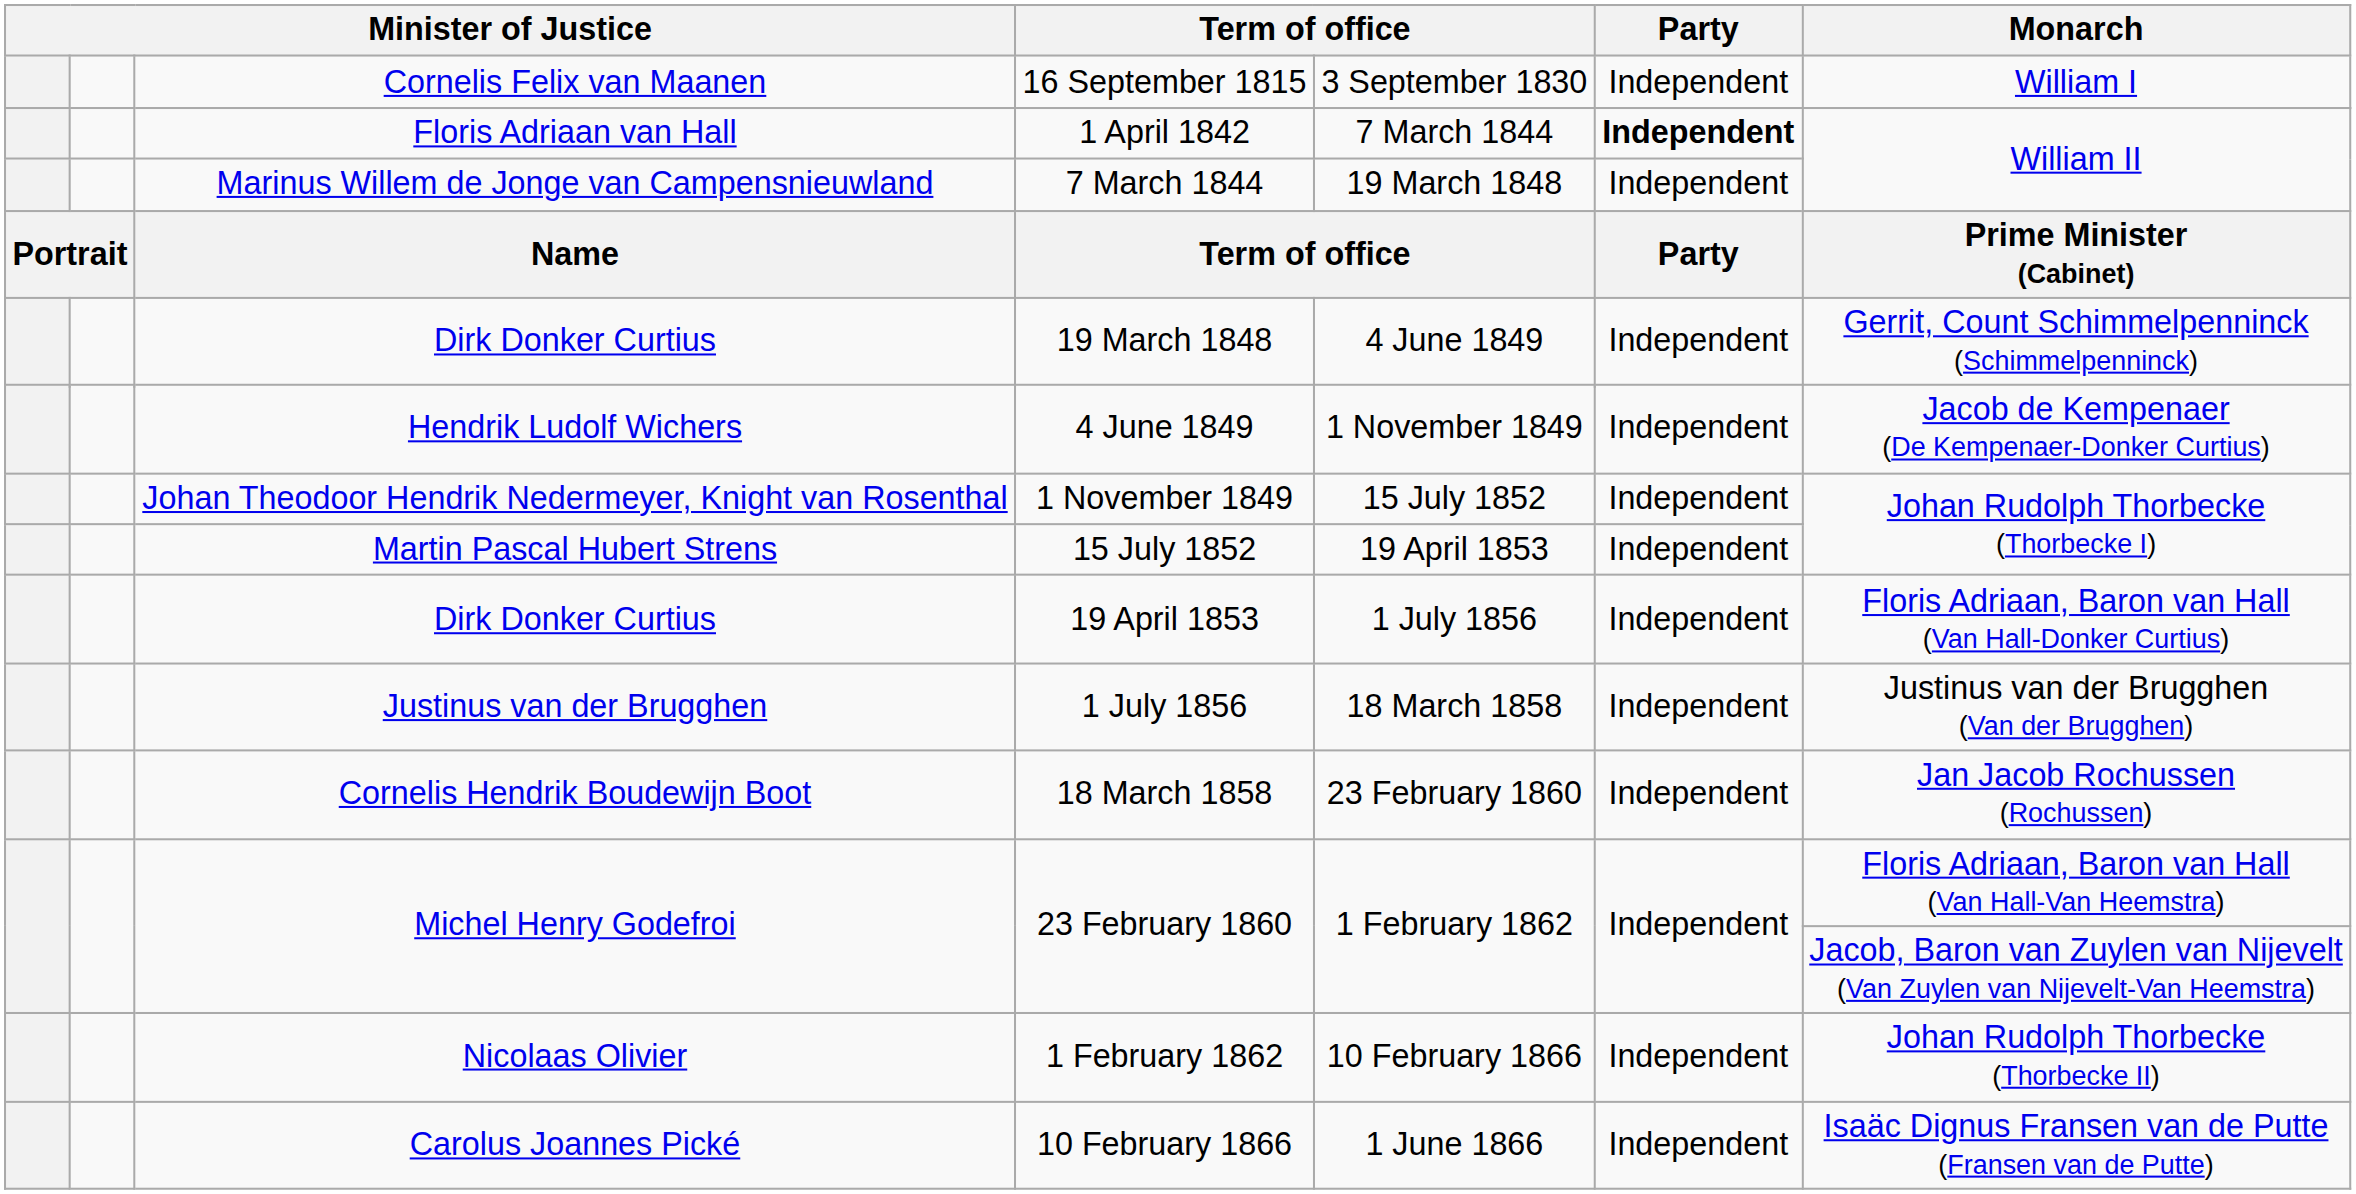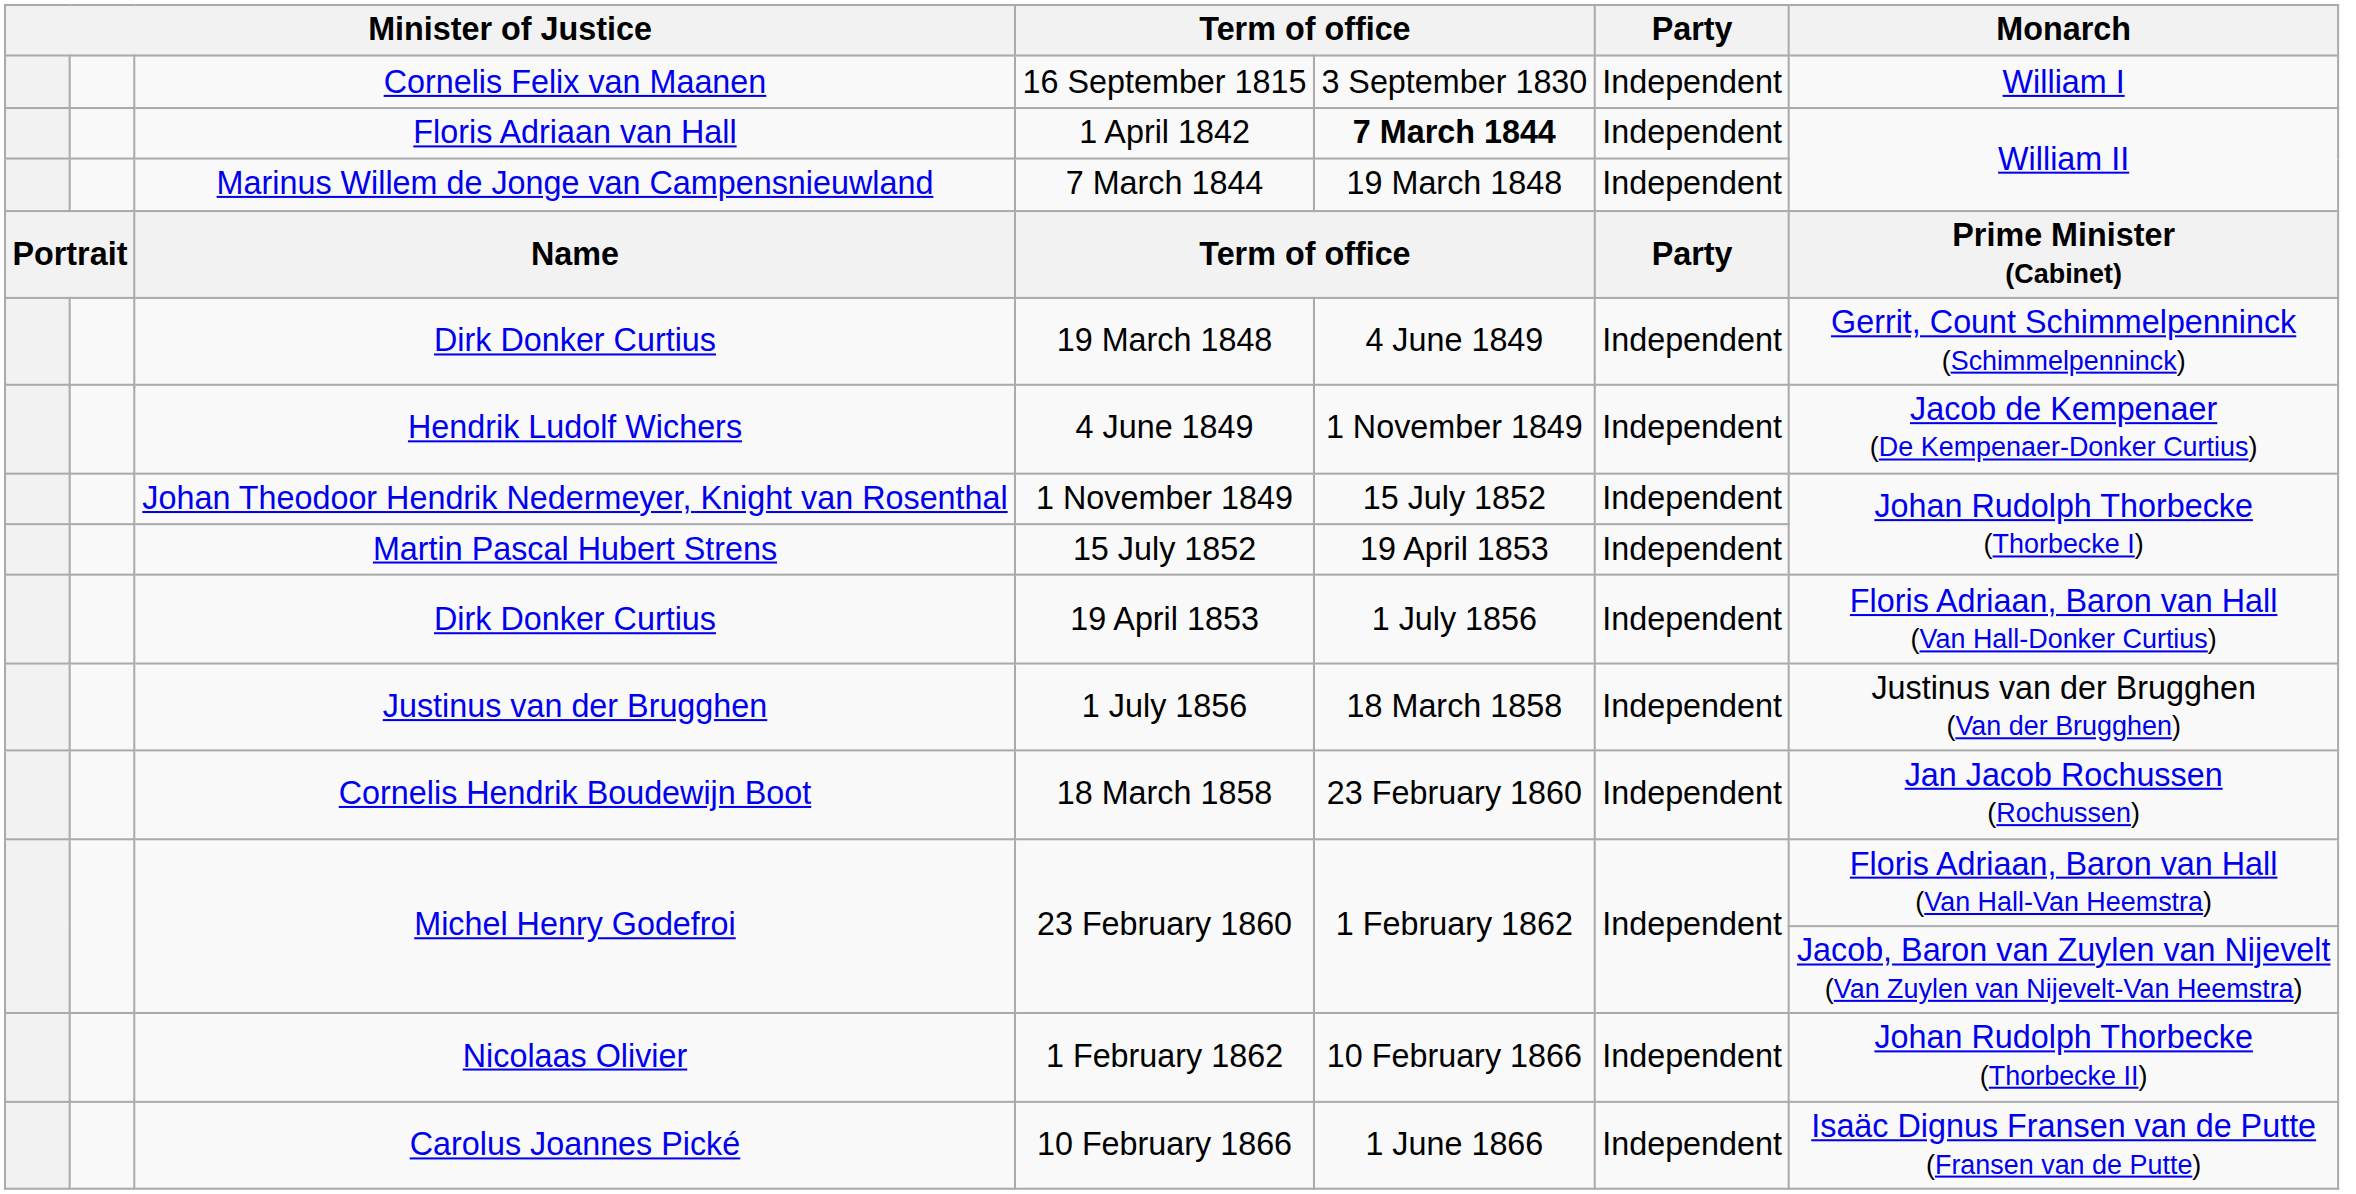1 April 1842 | column 5: normal -> bold
1 April 1842 | Party: bold -> normal
